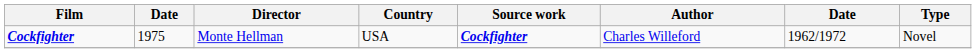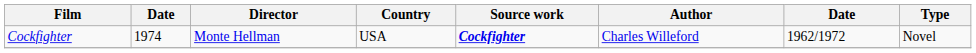row 2 | Film: bold -> normal
row 2 | column 2: 1975 -> 1974
